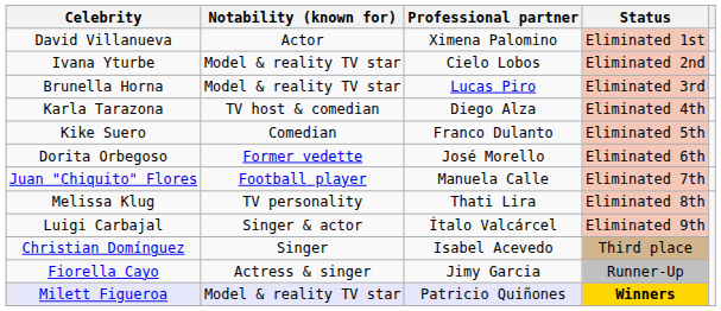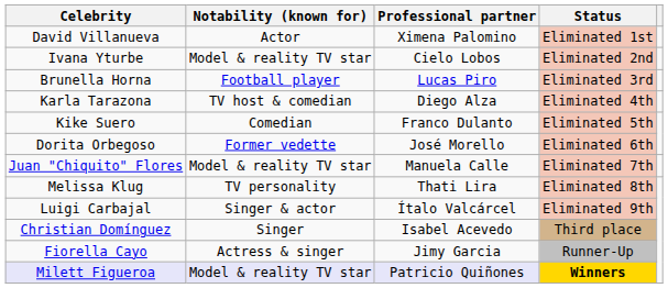Brunella Horna | Notability (known for): Model & reality TV star -> Football player
Juan "Chiquito" Flores | Notability (known for): Football player -> Model & reality TV star
